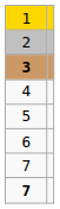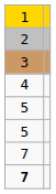row 3 | column 1: bold -> normal
row 6 | column 1: 6 -> 5
